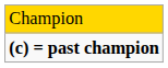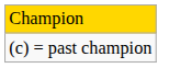row 2 | column 1: bold -> normal
